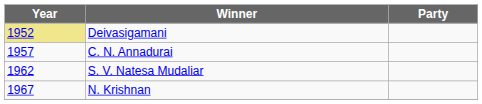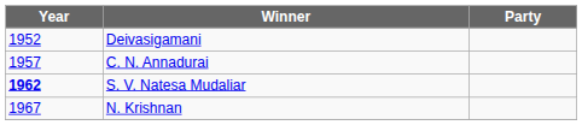Deivasigamani | Year: khaki background -> no background
S. V. Natesa Mudaliar | Year: normal -> bold
